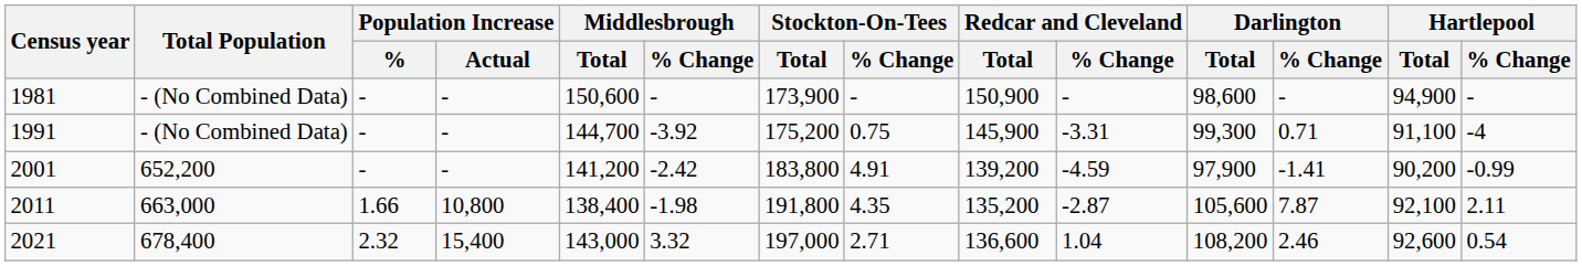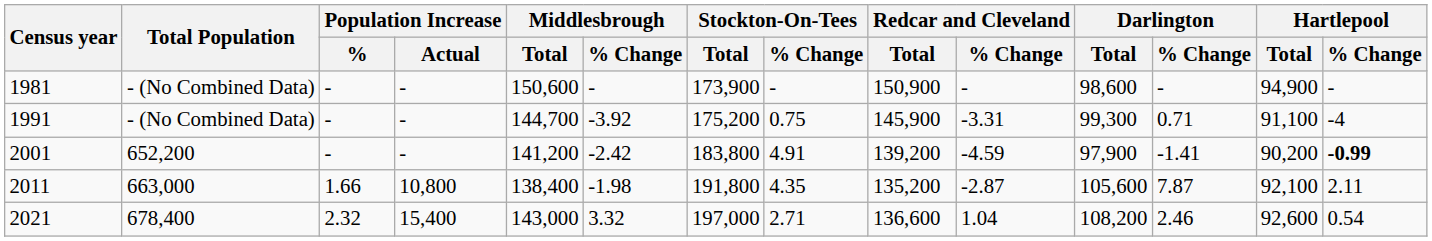2001 | Hartlepool / % Change: normal -> bold
